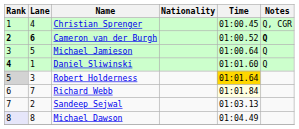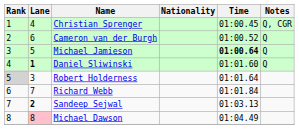Cameron van der Burgh | Rank: bold -> normal
Cameron van der Burgh | Lane: bold -> normal
Cameron van der Burgh | Notes: bold -> normal
Michael Jamieson | Time: normal -> bold
Daniel Sliwinski | Rank: bold -> normal
Daniel Sliwinski | Lane: normal -> bold
Robert Holderness | Time: gold background -> no background
Richard Webb | Time: lightyellow background -> no background
Sandeep Sejwal | Lane: normal -> bold
Michael Dawson | Rank: lavender background -> no background
Michael Dawson | Lane: no background -> pink background
